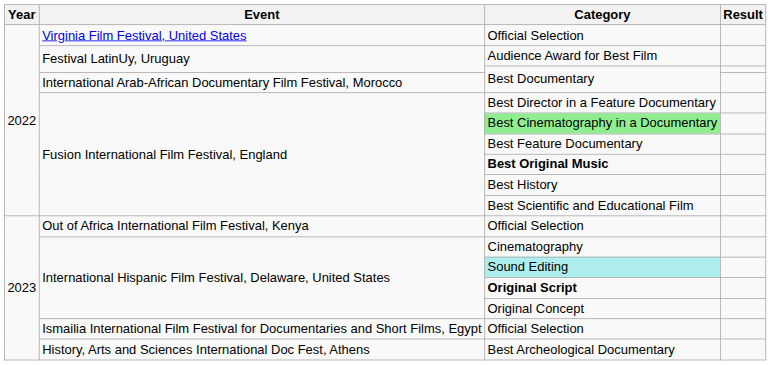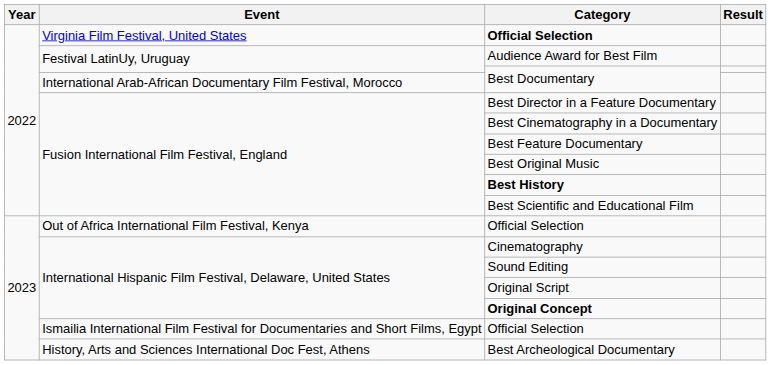Virginia Film Festival, United States / Official Selection | Category: normal -> bold
Best Cinematography in a Documentary | Category: lightgreen background -> no background
Best Original Music | Category: bold -> normal
Best History | Category: normal -> bold
Sound Editing | Category: paleturquoise background -> no background
Original Script | Category: bold -> normal
Original Concept | Category: normal -> bold
